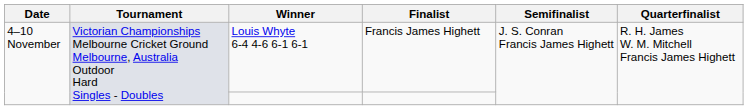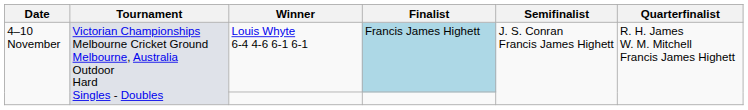Louis Whyte 6-4 4-6 6-1 6-1 | Finalist: no background -> lightblue background
